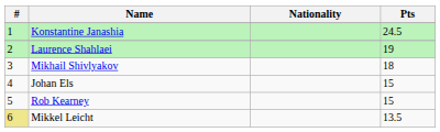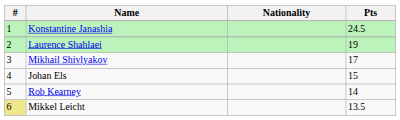Mikhail Shivlyakov | Pts: 18 -> 17
Rob Kearney | Pts: 15 -> 14
